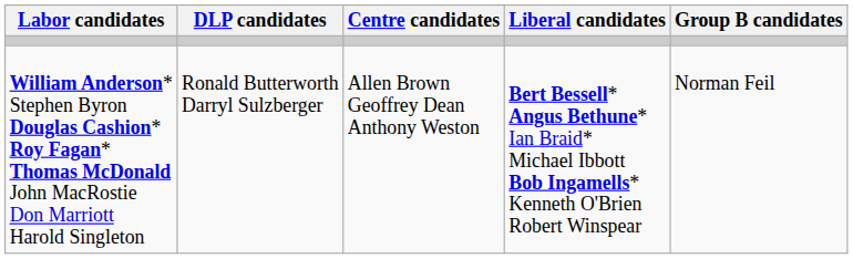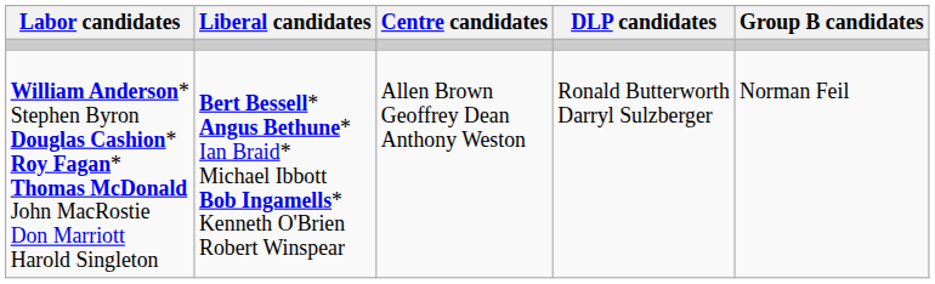columns swapped: Liberal candidates <-> DLP candidates
